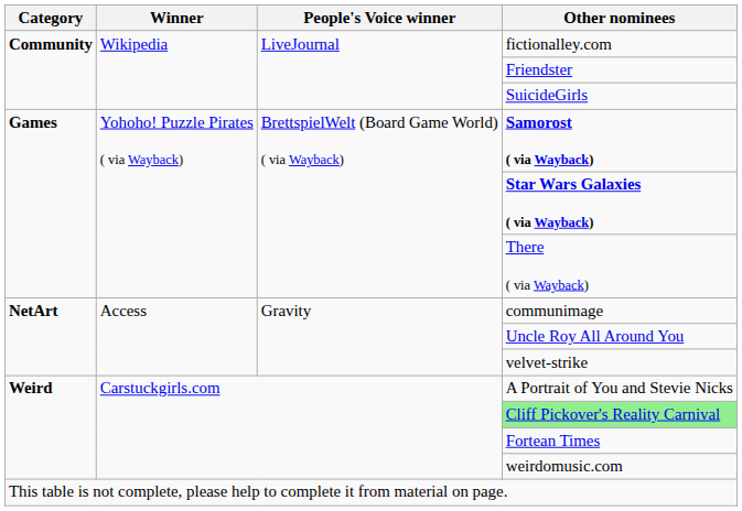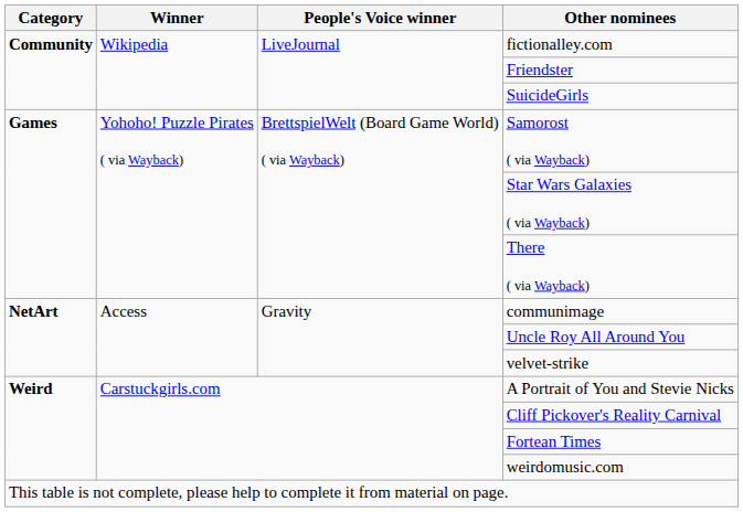Samorost ( via Wayback) | Other nominees: bold -> normal
Star Wars Galaxies ( via Wayback) | Other nominees: bold -> normal
Cliff Pickover's Reality Carnival | Other nominees: lightgreen background -> no background
